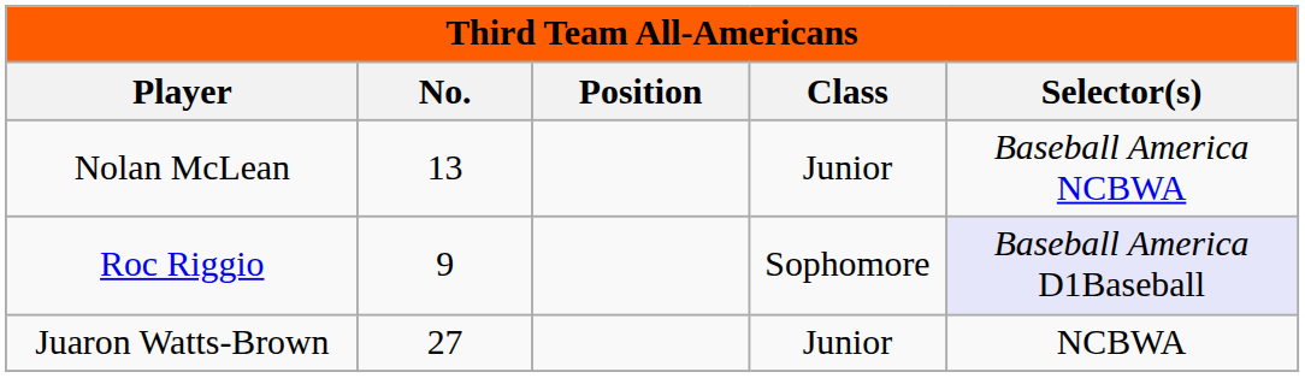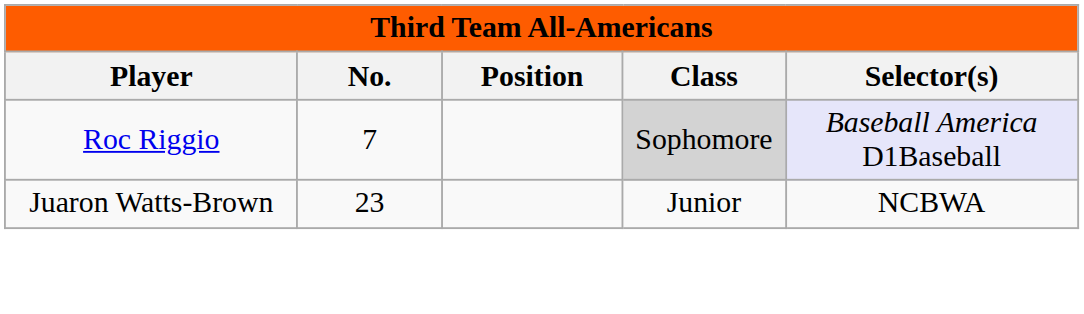- row: Nolan McLean | 13 | Junior | Baseball America NCBWA
Roc Riggio | No.: 9 -> 7
Roc Riggio | Class: no background -> lightgrey background
Juaron Watts-Brown | No.: 27 -> 23
